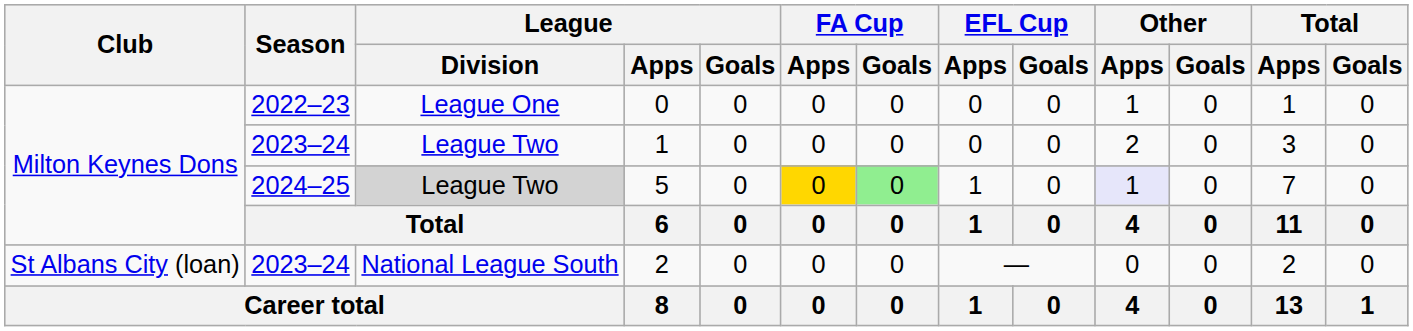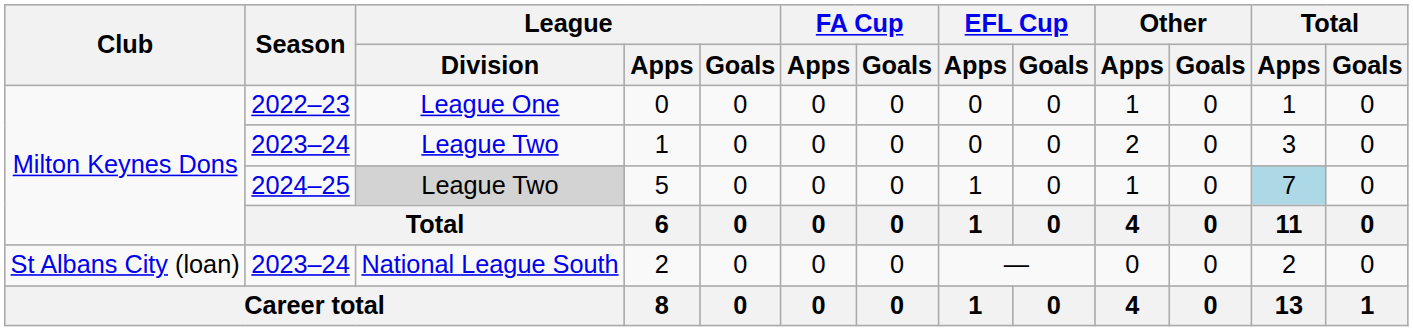5 | FA Cup / Apps: gold background -> no background
5 | FA Cup / Goals: lightgreen background -> no background
5 | Other / Apps: lavender background -> no background
5 | Total / Apps: no background -> lightblue background
